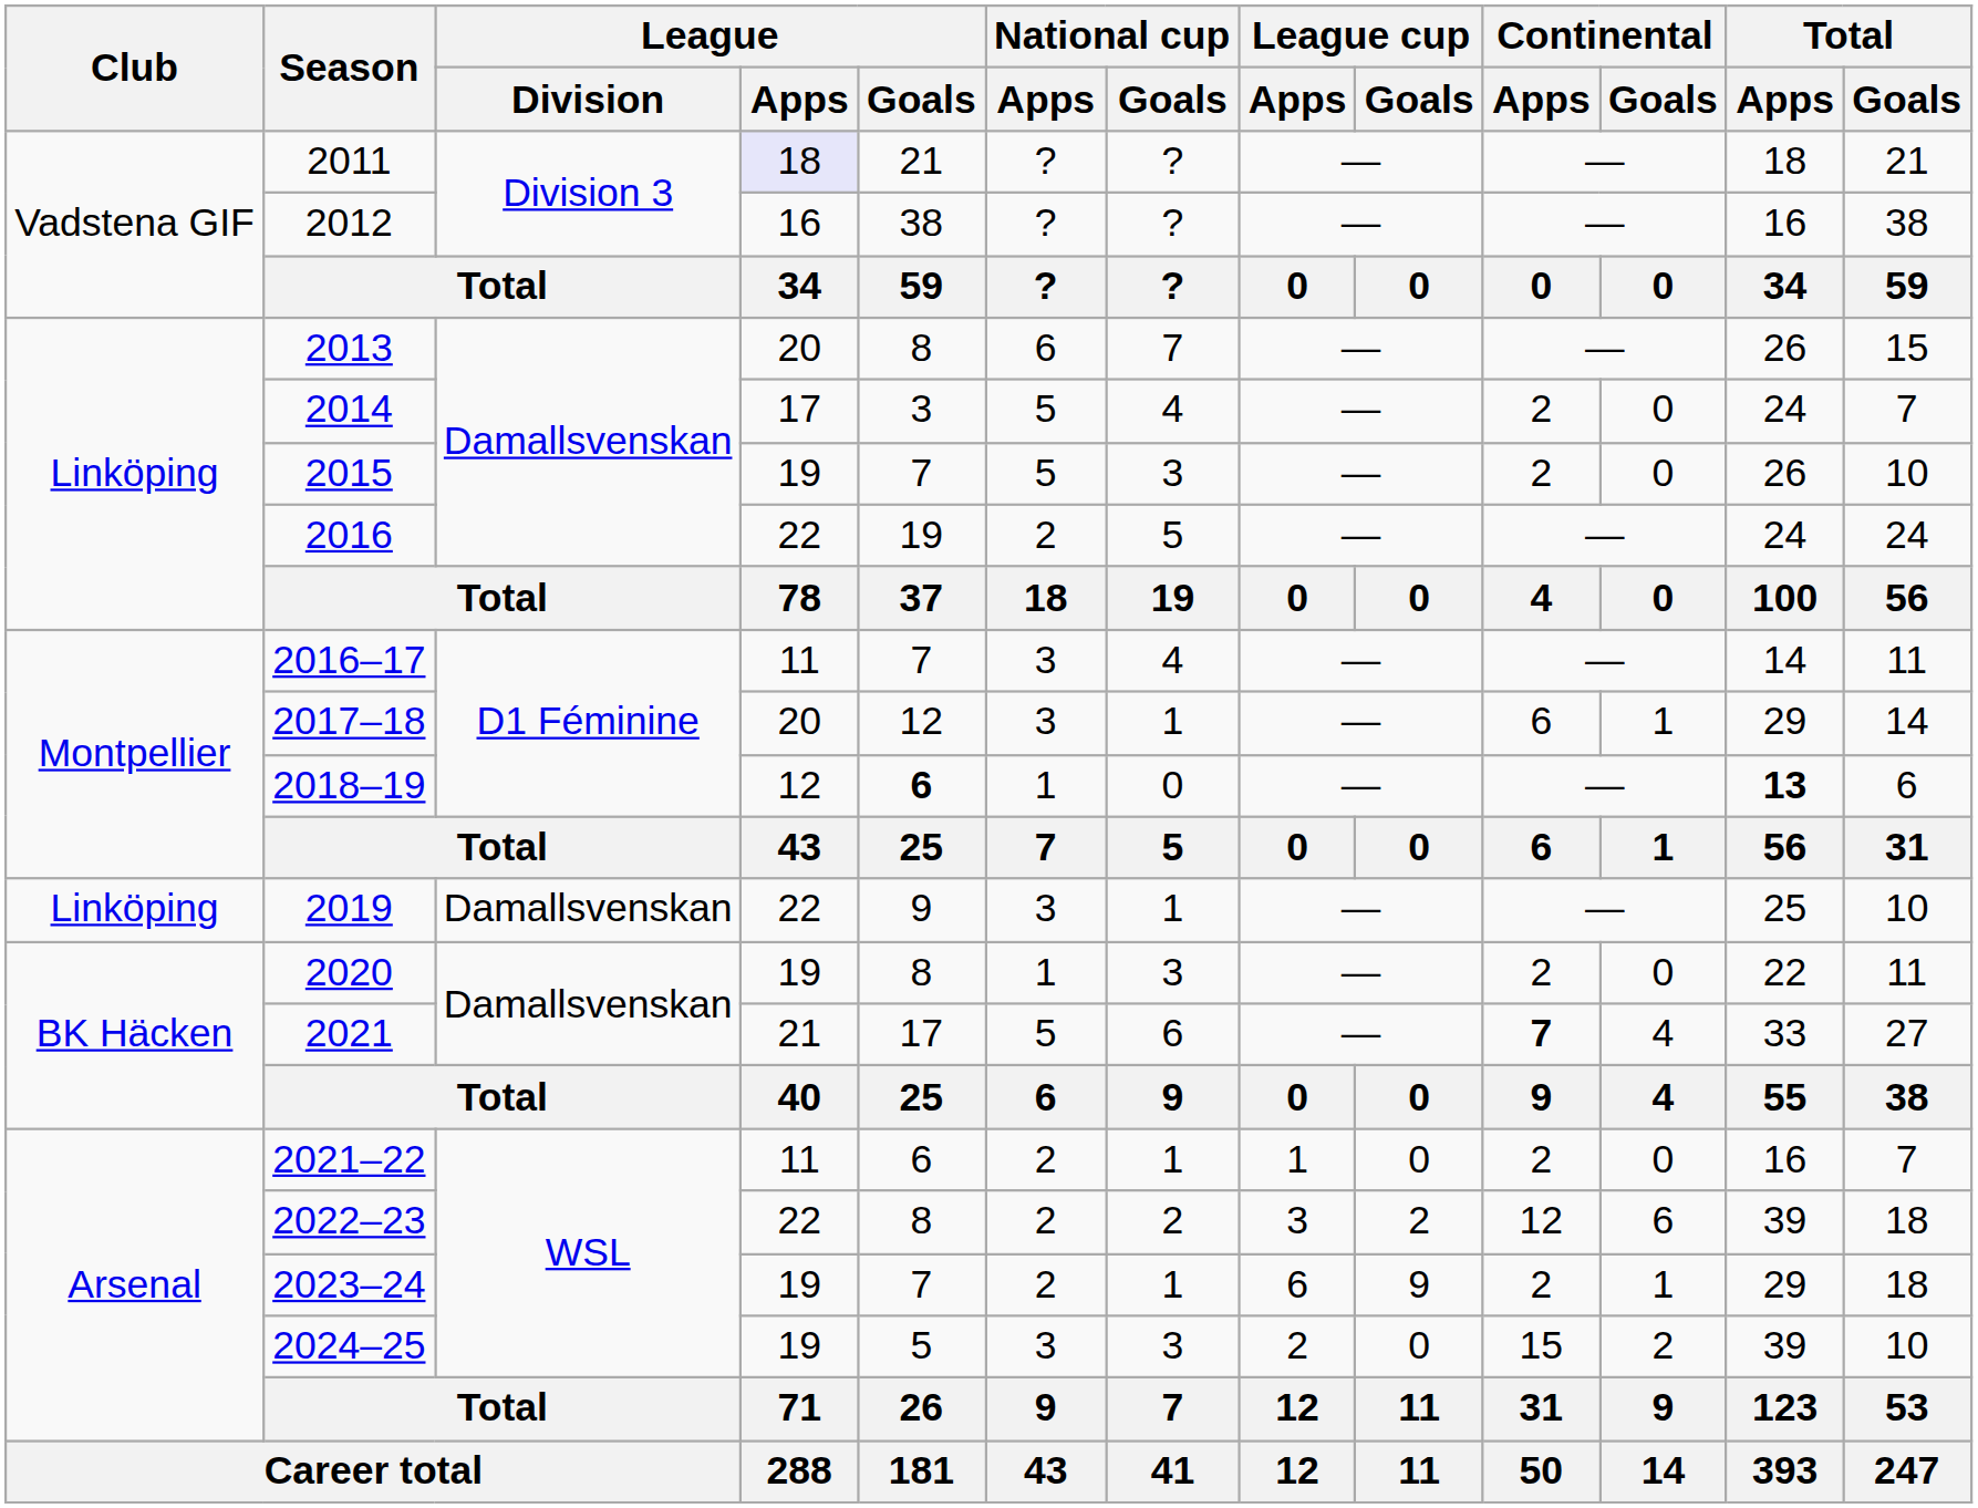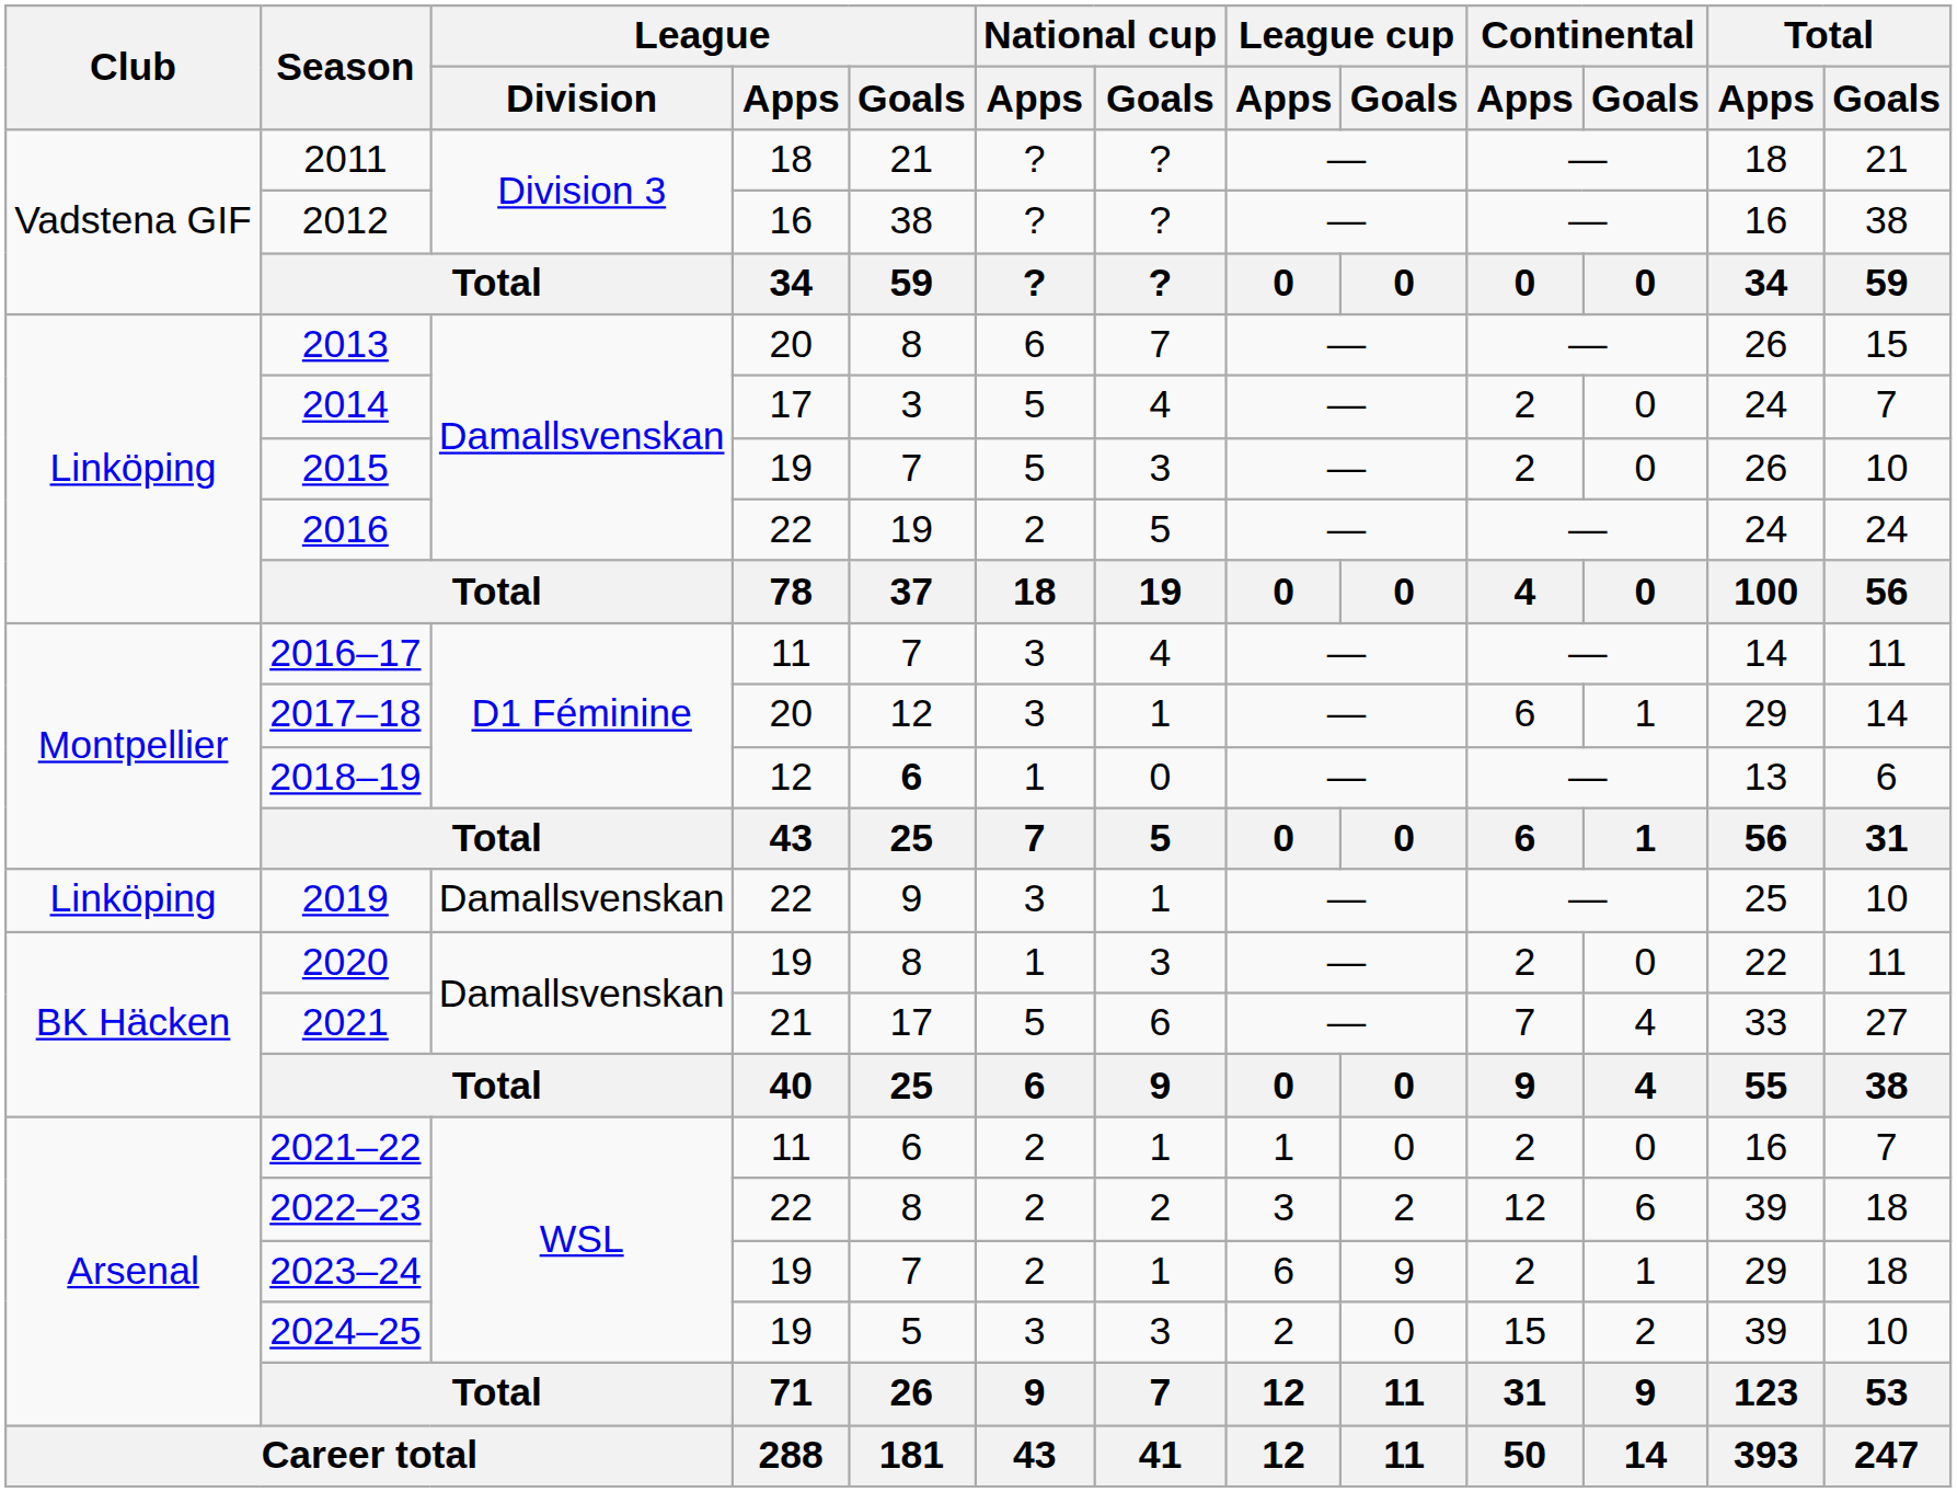2011 | League / Apps: lavender background -> no background
2018–19 | Total / Apps: bold -> normal
2021 | Continental / Apps: bold -> normal
